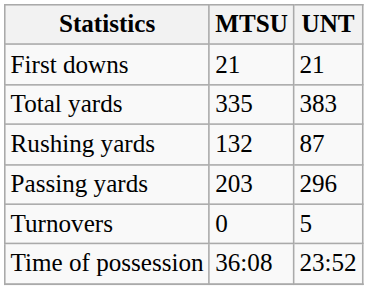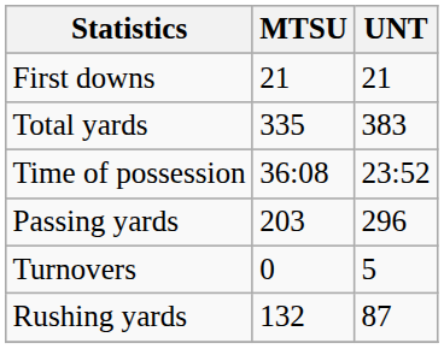rows swapped: Rushing yards <-> Time of possession
